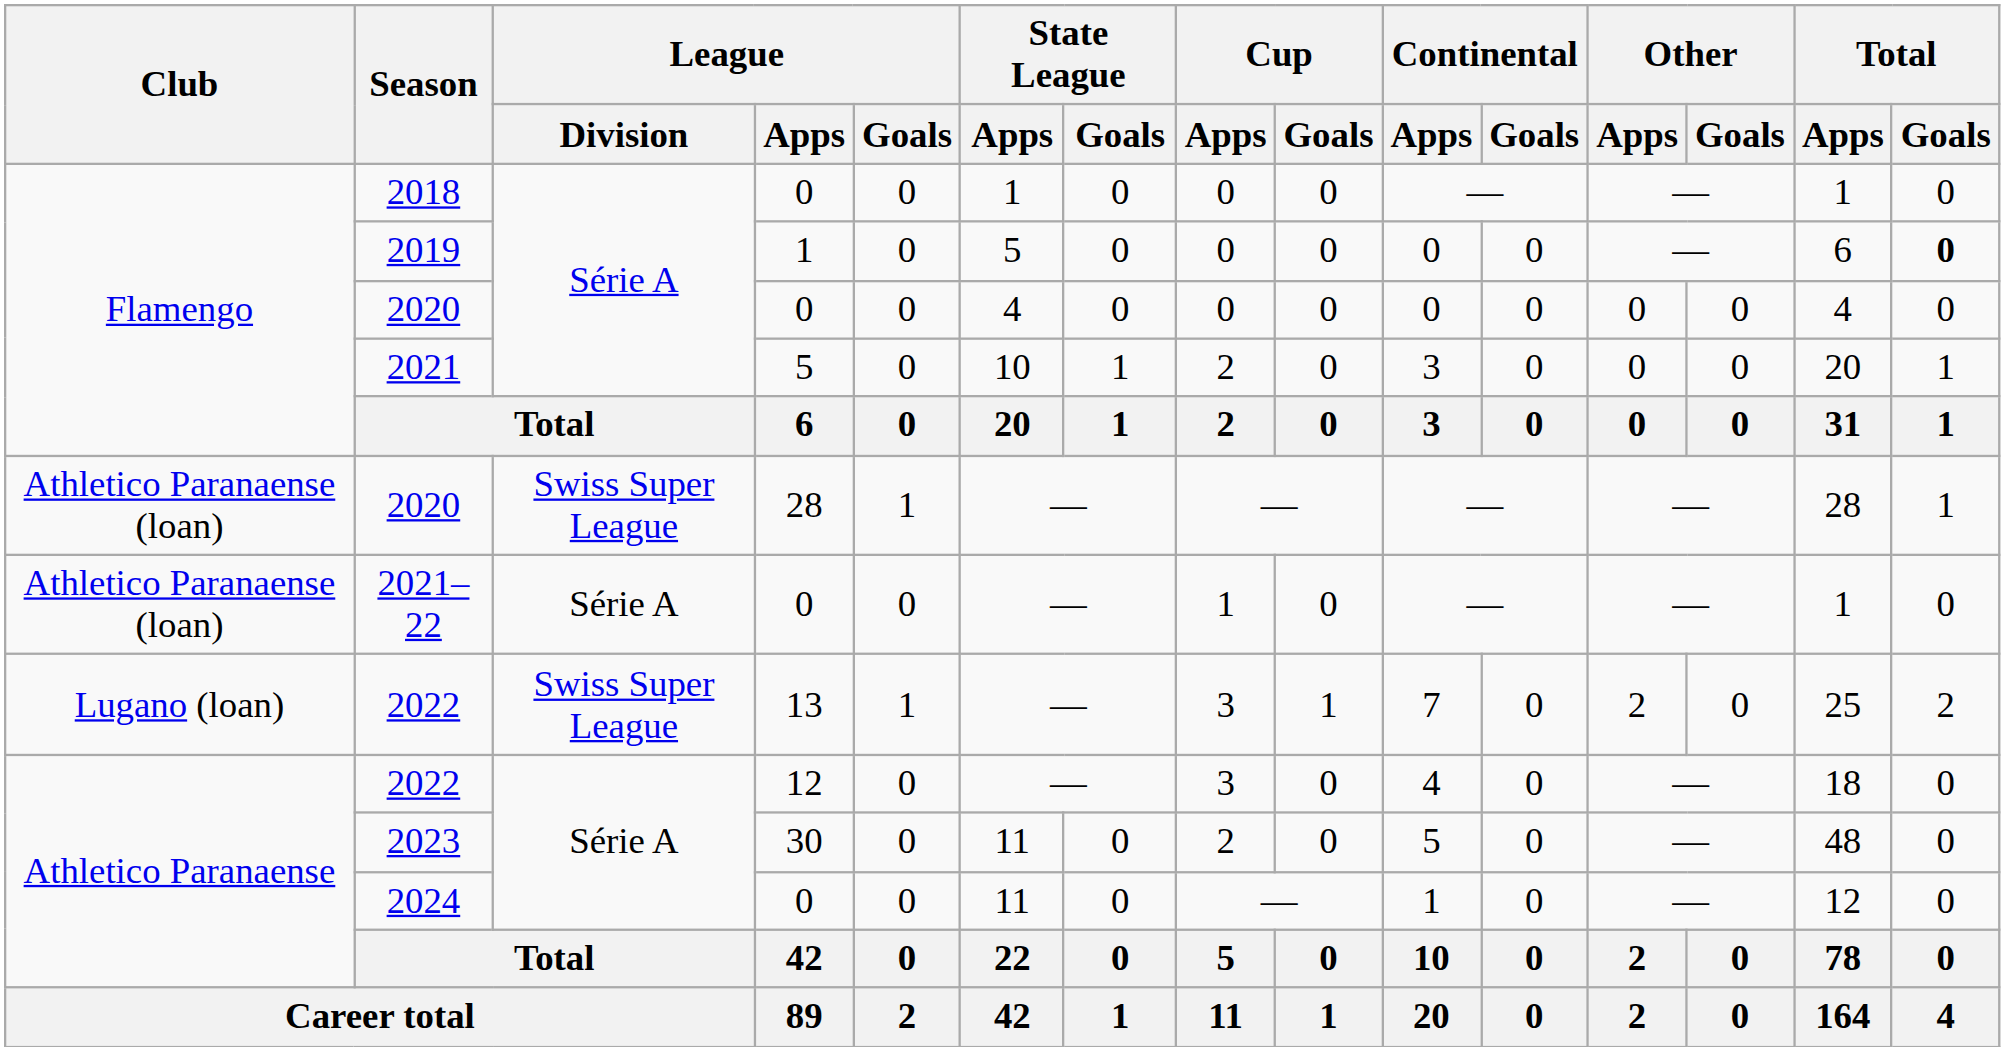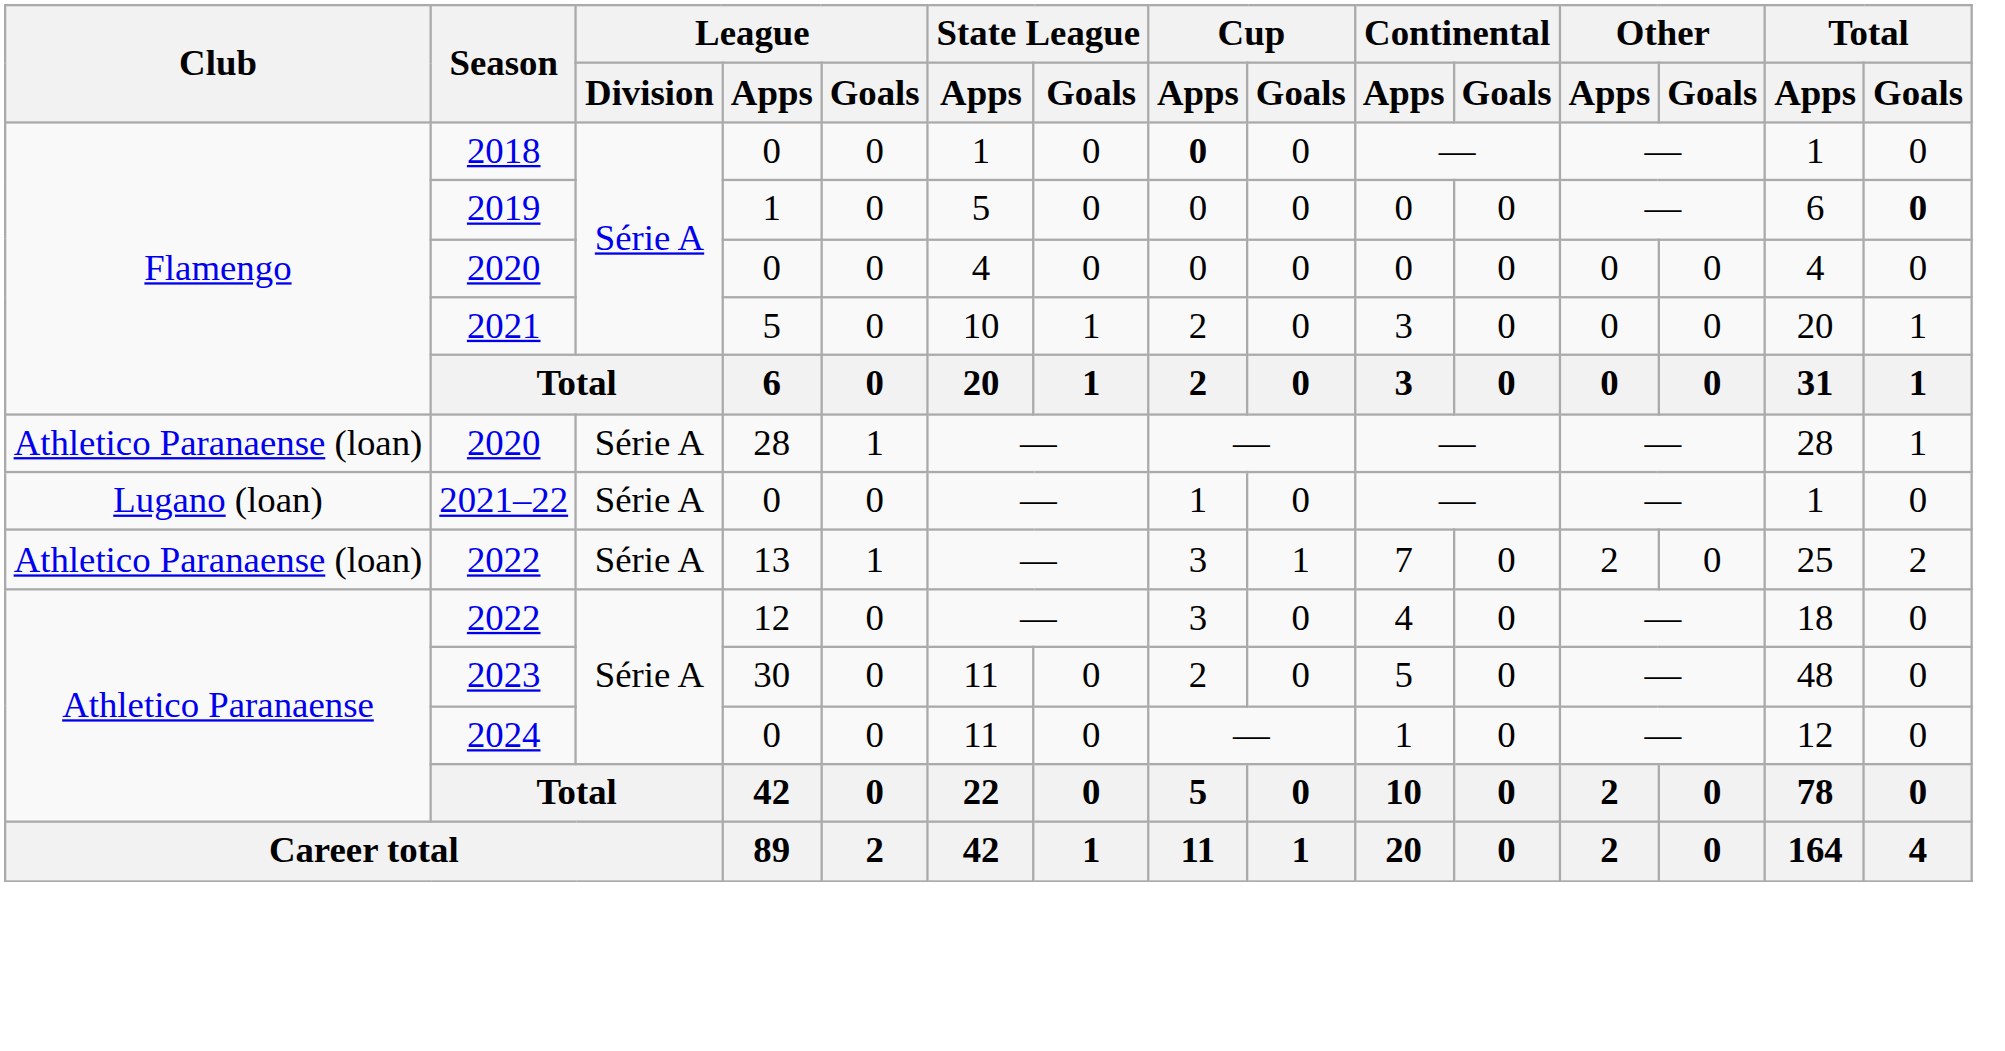2018 | Cup / Apps: normal -> bold
2020 / 28 | League / Division: Swiss Super League -> Série A
2021–22 | Club: Athletico Paranaense (loan) -> Lugano (loan)
2022 / 13 | Club: Lugano (loan) -> Athletico Paranaense (loan)
2022 / 13 | League / Division: Swiss Super League -> Série A
